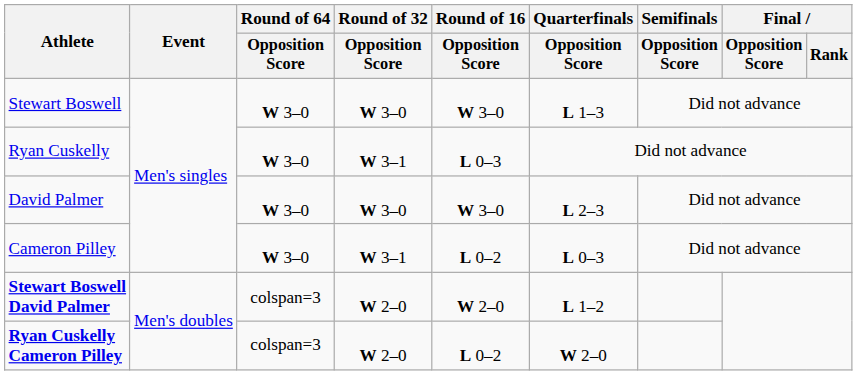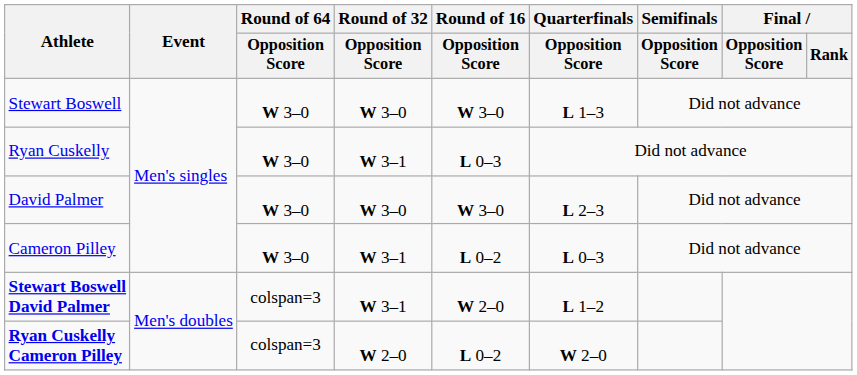Stewart Boswell David Palmer | Round of 32 / Opposition Score: W 2–0 -> W 3–1
